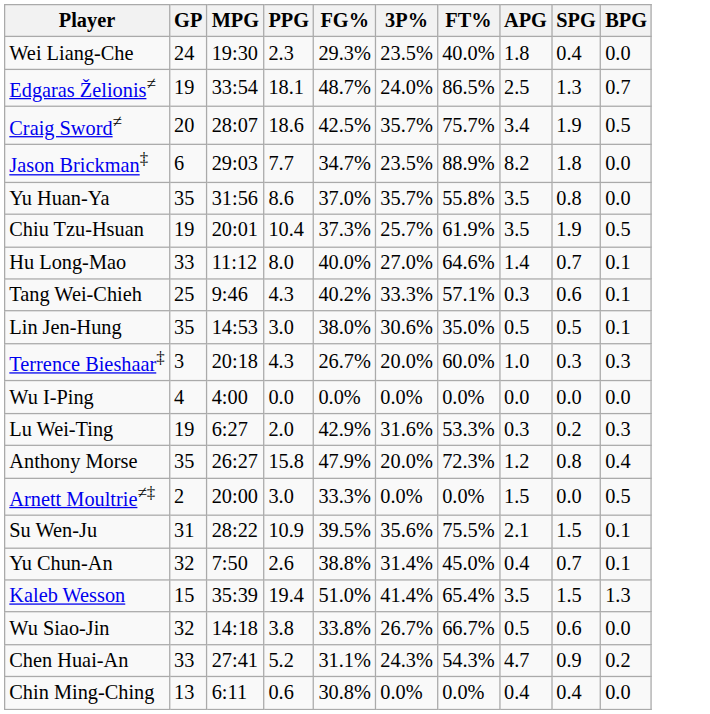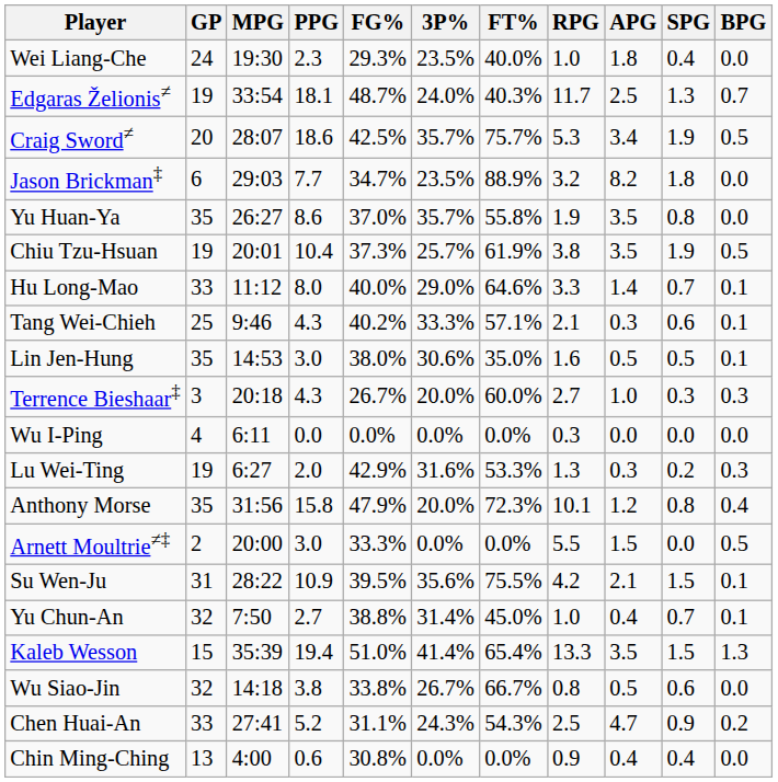+ column: RPG | 1.0 | 11.7 | 5.3 | 3.2 | 1.9 | 3.8 | 3.3 | 2.1 | 1.6 | 2.7 | 0.3 | 1.3 | 10.1 | 5.5 | 4.2 | 1.0 | 13.3 | 0.8 | 2.5 | 0.9
Edgaras Želionis≠ | FT%: 86.5% -> 40.3%
Yu Huan-Ya | MPG: 31:56 -> 26:27
Hu Long-Mao | 3P%: 27.0% -> 29.0%
Wu I-Ping | MPG: 4:00 -> 6:11
Anthony Morse | MPG: 26:27 -> 31:56
Yu Chun-An | PPG: 2.6 -> 2.7
Chin Ming-Ching | MPG: 6:11 -> 4:00
